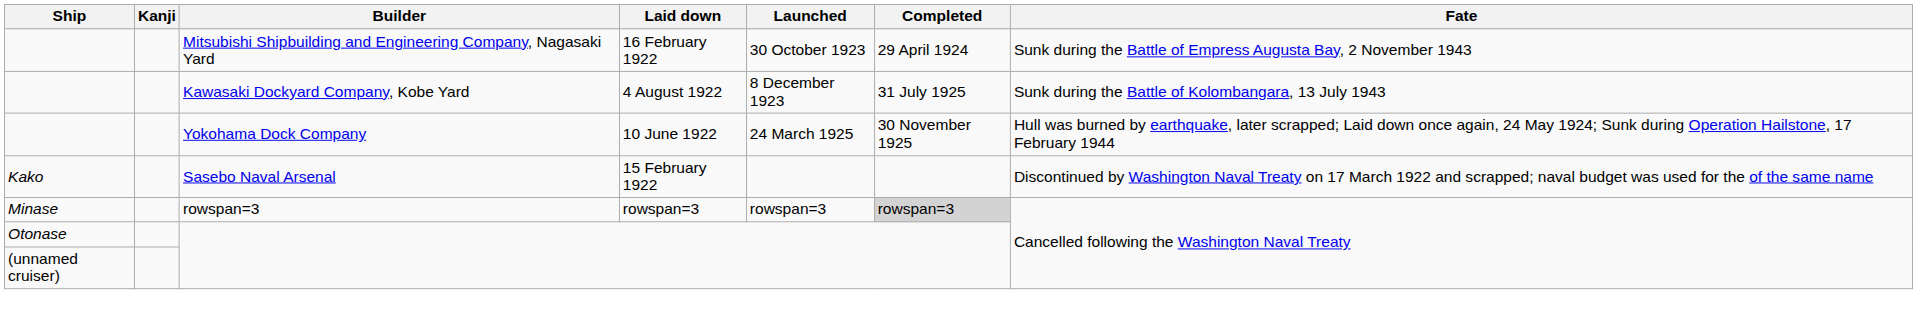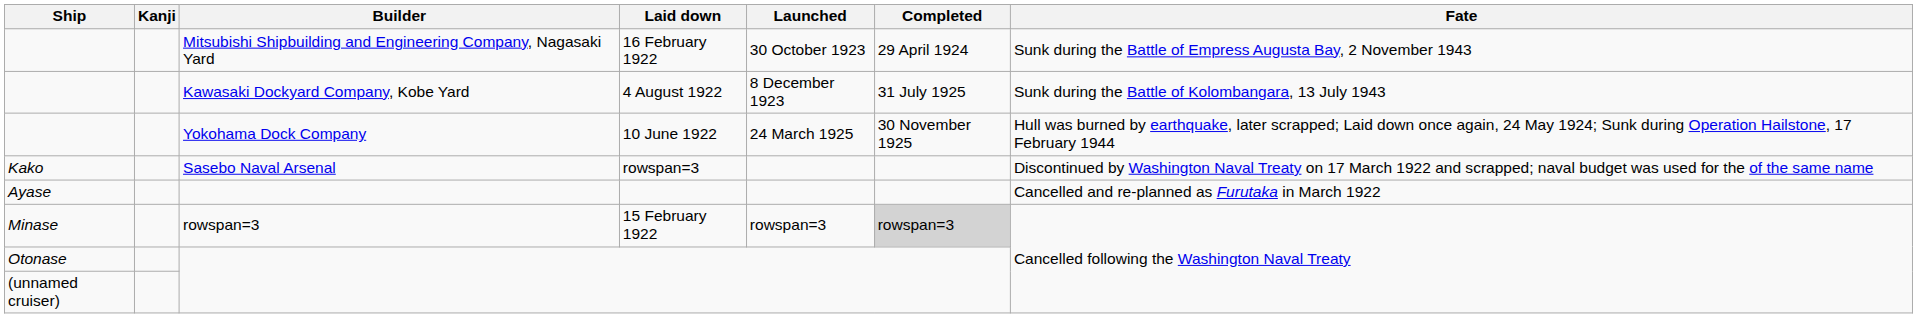Kako | Laid down: 15 February 1922 -> rowspan=3
+ row: Ayase | Cancelled and re-planned as Furutaka in March 1922
Minase | Laid down: rowspan=3 -> 15 February 1922
